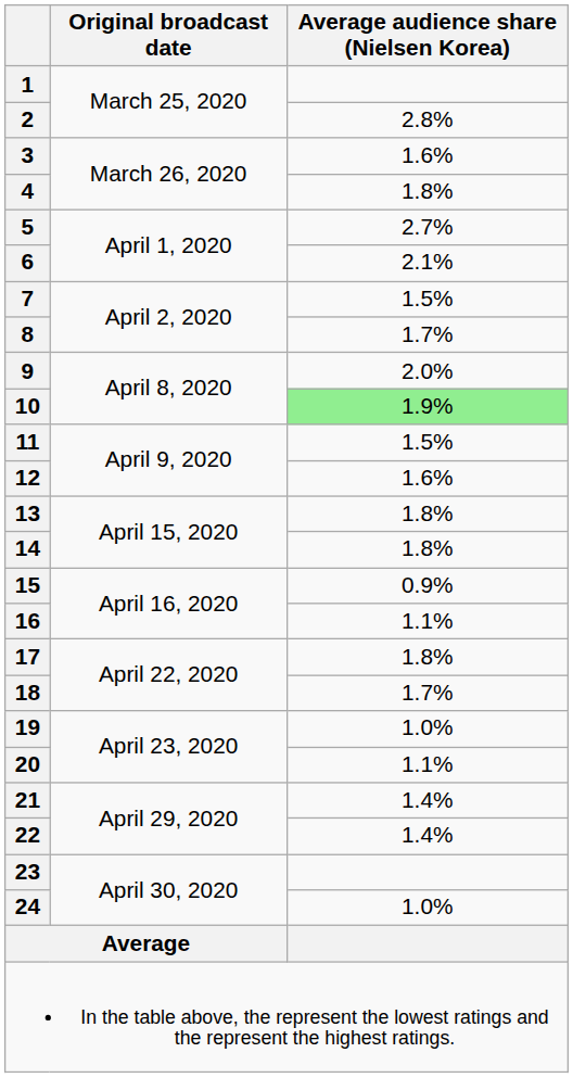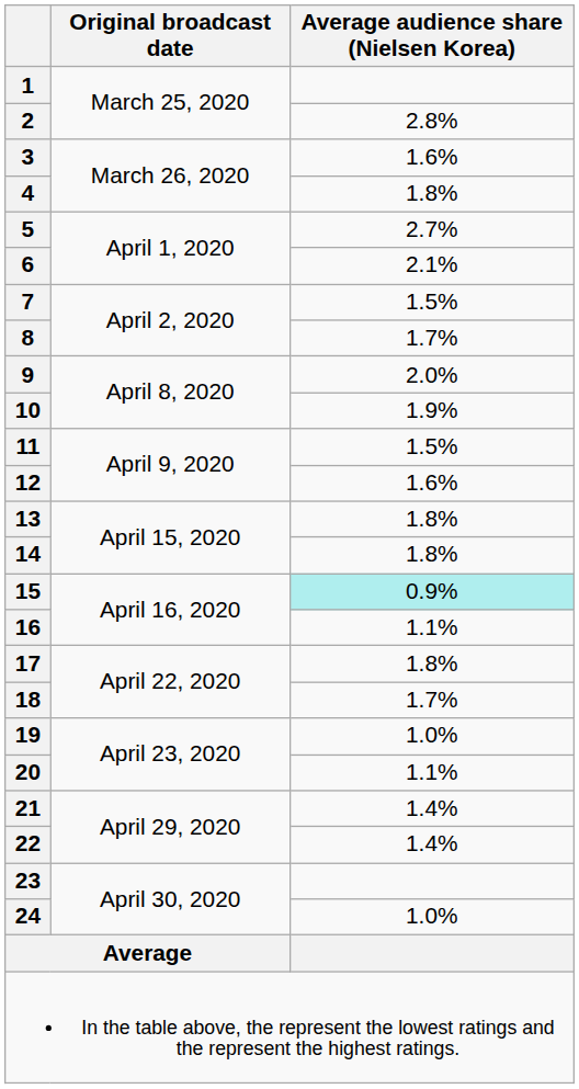10 | Average audience share (Nielsen Korea): lightgreen background -> no background
15 | Average audience share (Nielsen Korea): no background -> paleturquoise background
